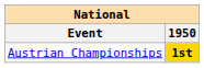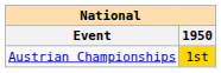Austrian Championships | 1950: bold -> normal
